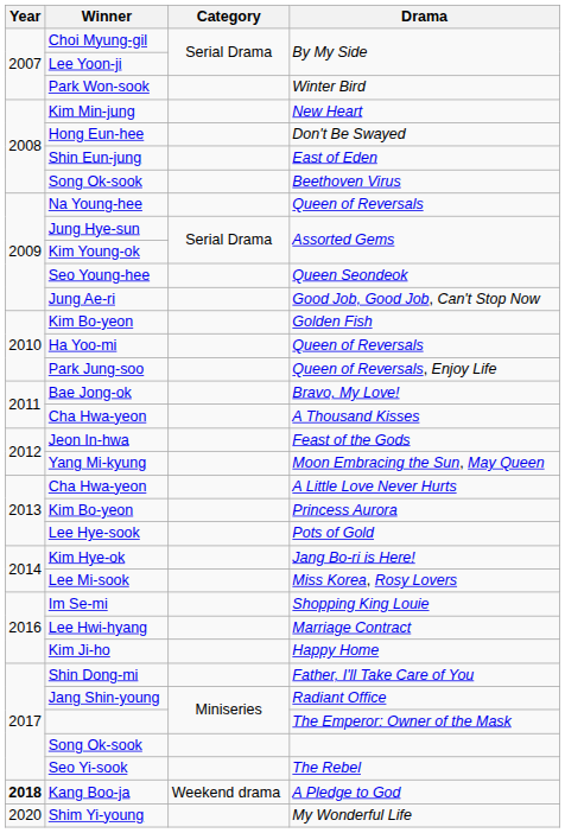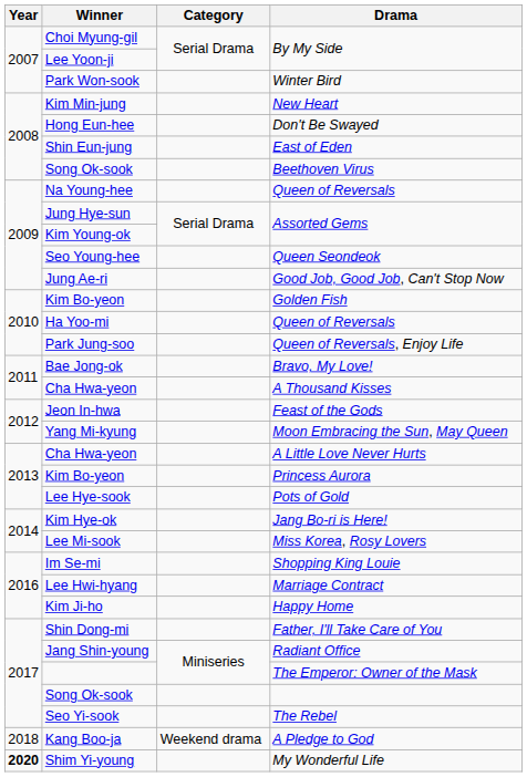Kang Boo-ja | Year: bold -> normal
Shim Yi-young | Year: normal -> bold
